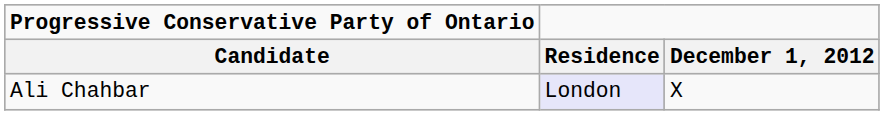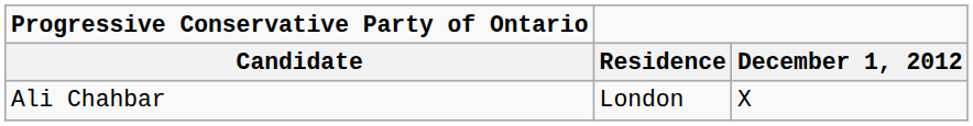Ali Chahbar | Residence: lavender background -> no background
